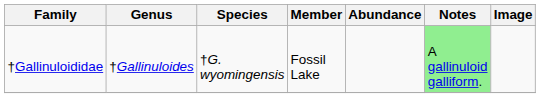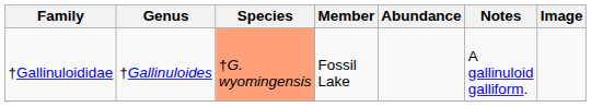†Gallinuloididae | Species: no background -> lightsalmon background
†Gallinuloididae | Notes: lightgreen background -> no background
